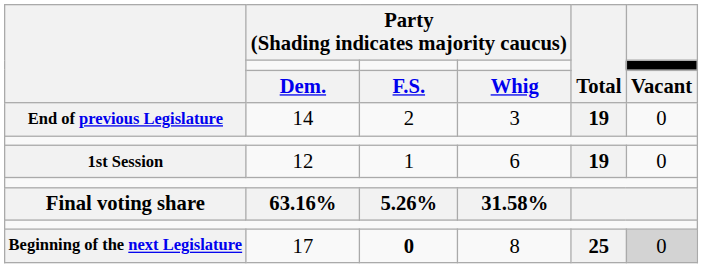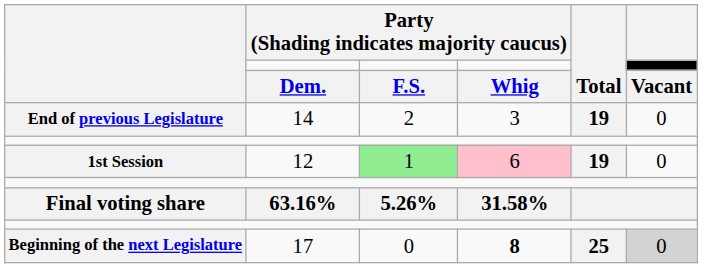1st Session | column 3: no background -> lightgreen background
1st Session | column 4: no background -> pink background
Beginning of the next Legislature | column 3: bold -> normal
Beginning of the next Legislature | column 4: normal -> bold
